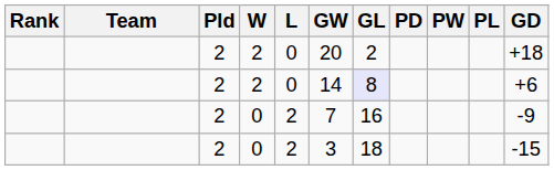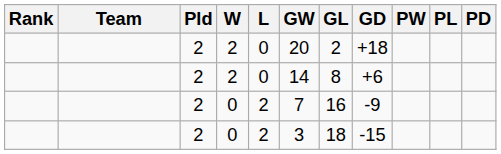columns swapped: GD <-> PD
row 3 | GL: lavender background -> no background
